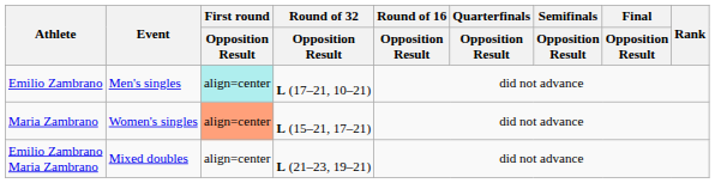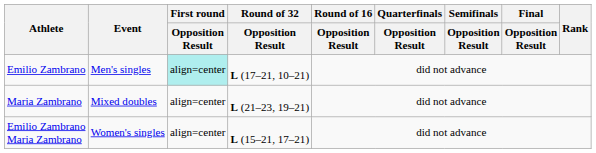Maria Zambrano | Event: Women's singles -> Mixed doubles
Maria Zambrano | First round / Opposition Result: lightsalmon background -> no background
Maria Zambrano | Round of 32 / Opposition Result: L (15–21, 17–21) -> L (21–23, 19–21)
Emilio Zambrano Maria Zambrano | Event: Mixed doubles -> Women's singles
Emilio Zambrano Maria Zambrano | Round of 32 / Opposition Result: L (21–23, 19–21) -> L (15–21, 17–21)
